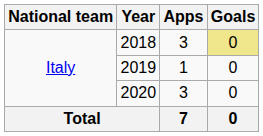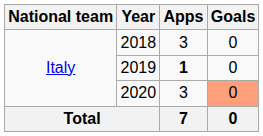2018 | Goals: khaki background -> no background
2019 | Apps: normal -> bold
2020 | Goals: no background -> lightsalmon background
